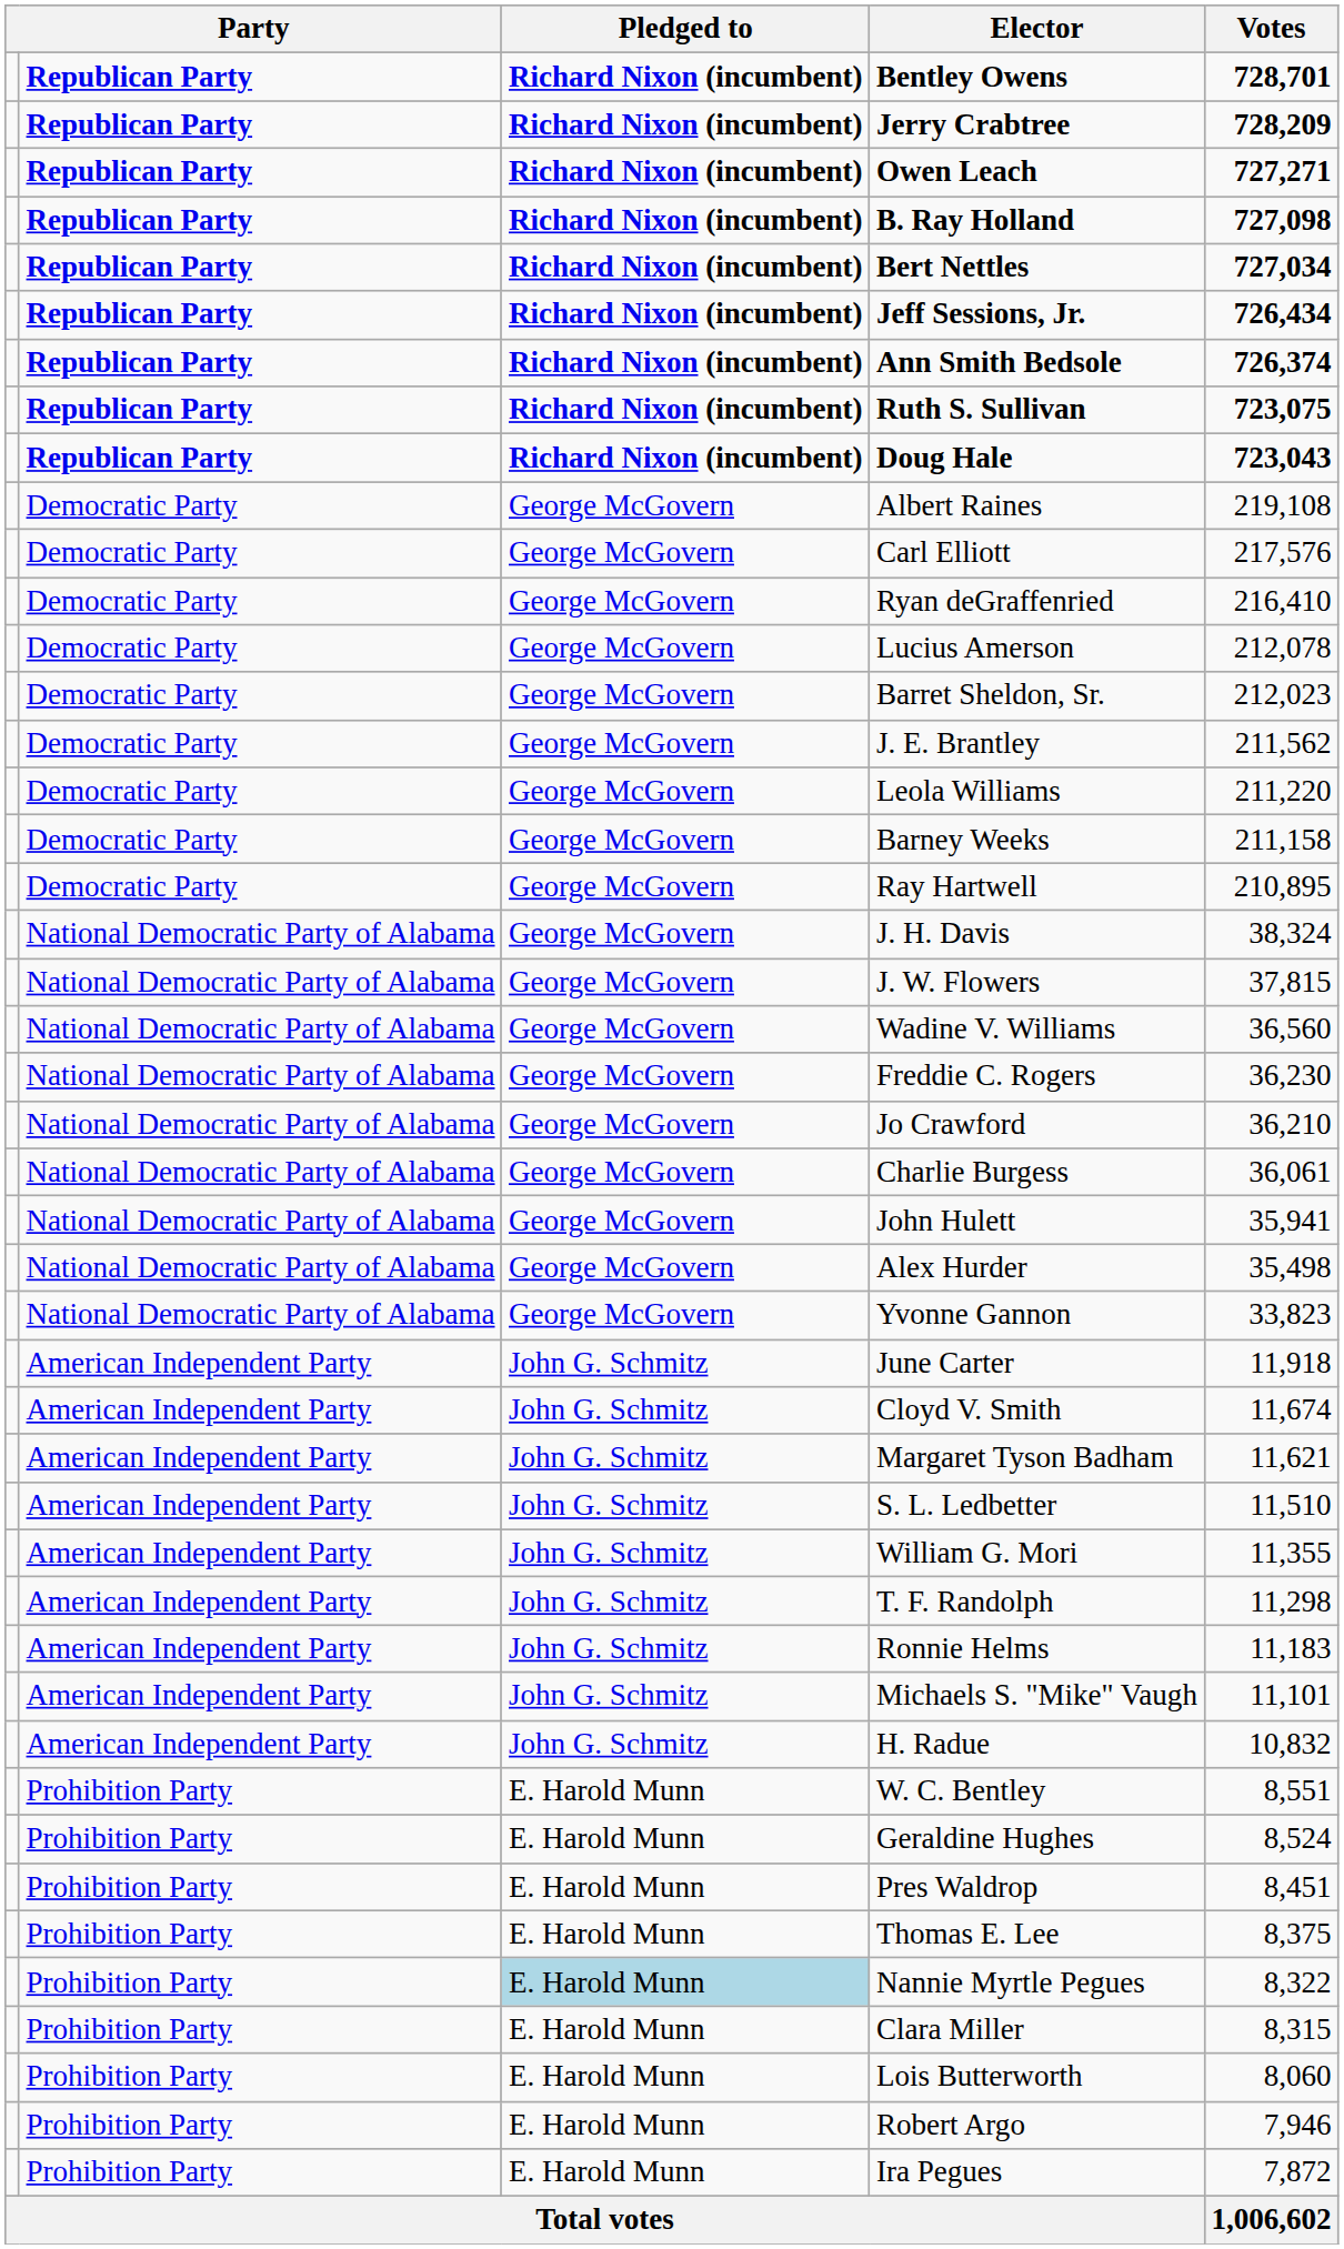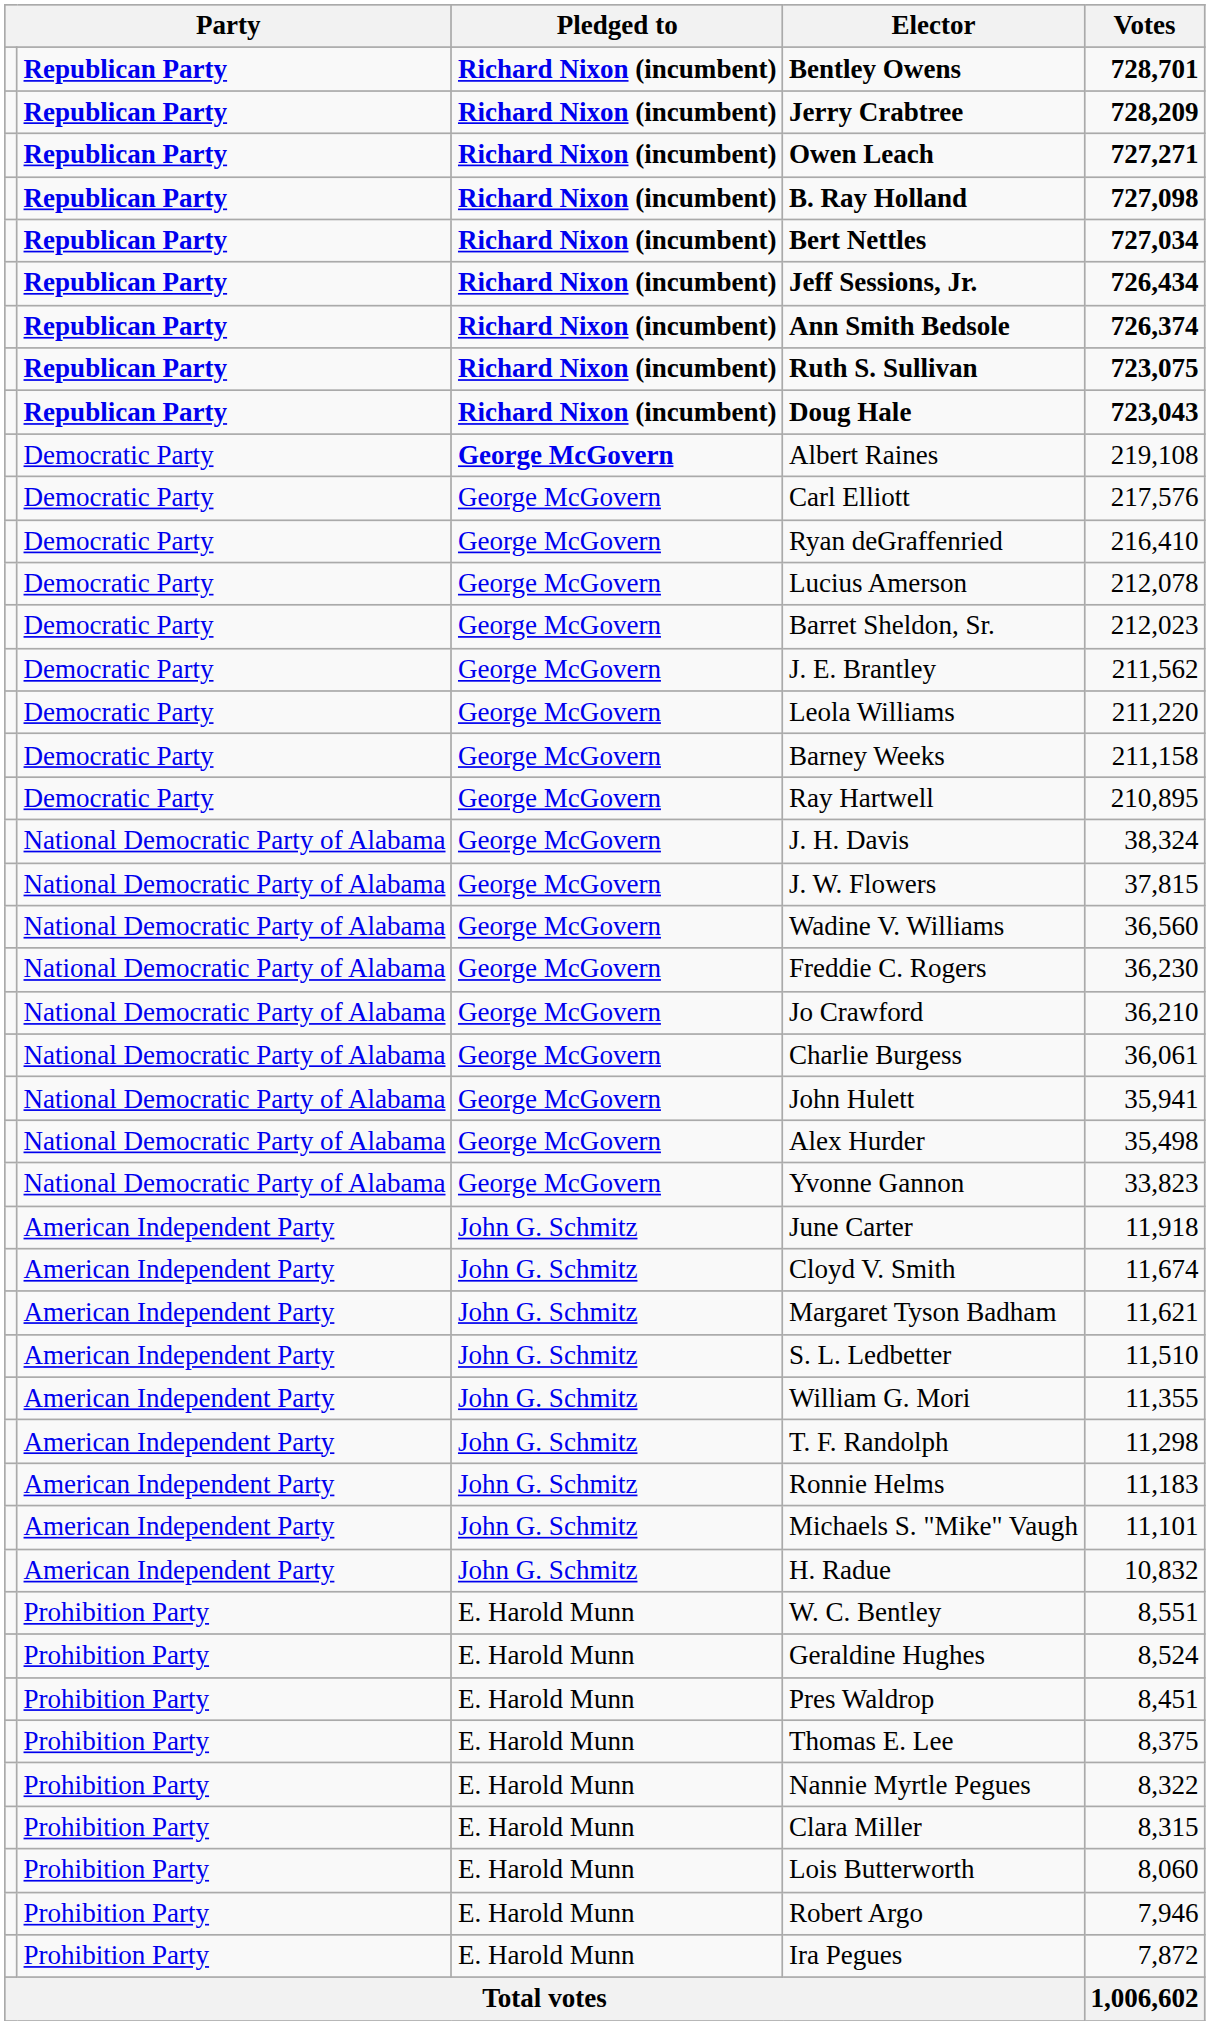Albert Raines | Pledged to: normal -> bold
Nannie Myrtle Pegues | Pledged to: lightblue background -> no background
